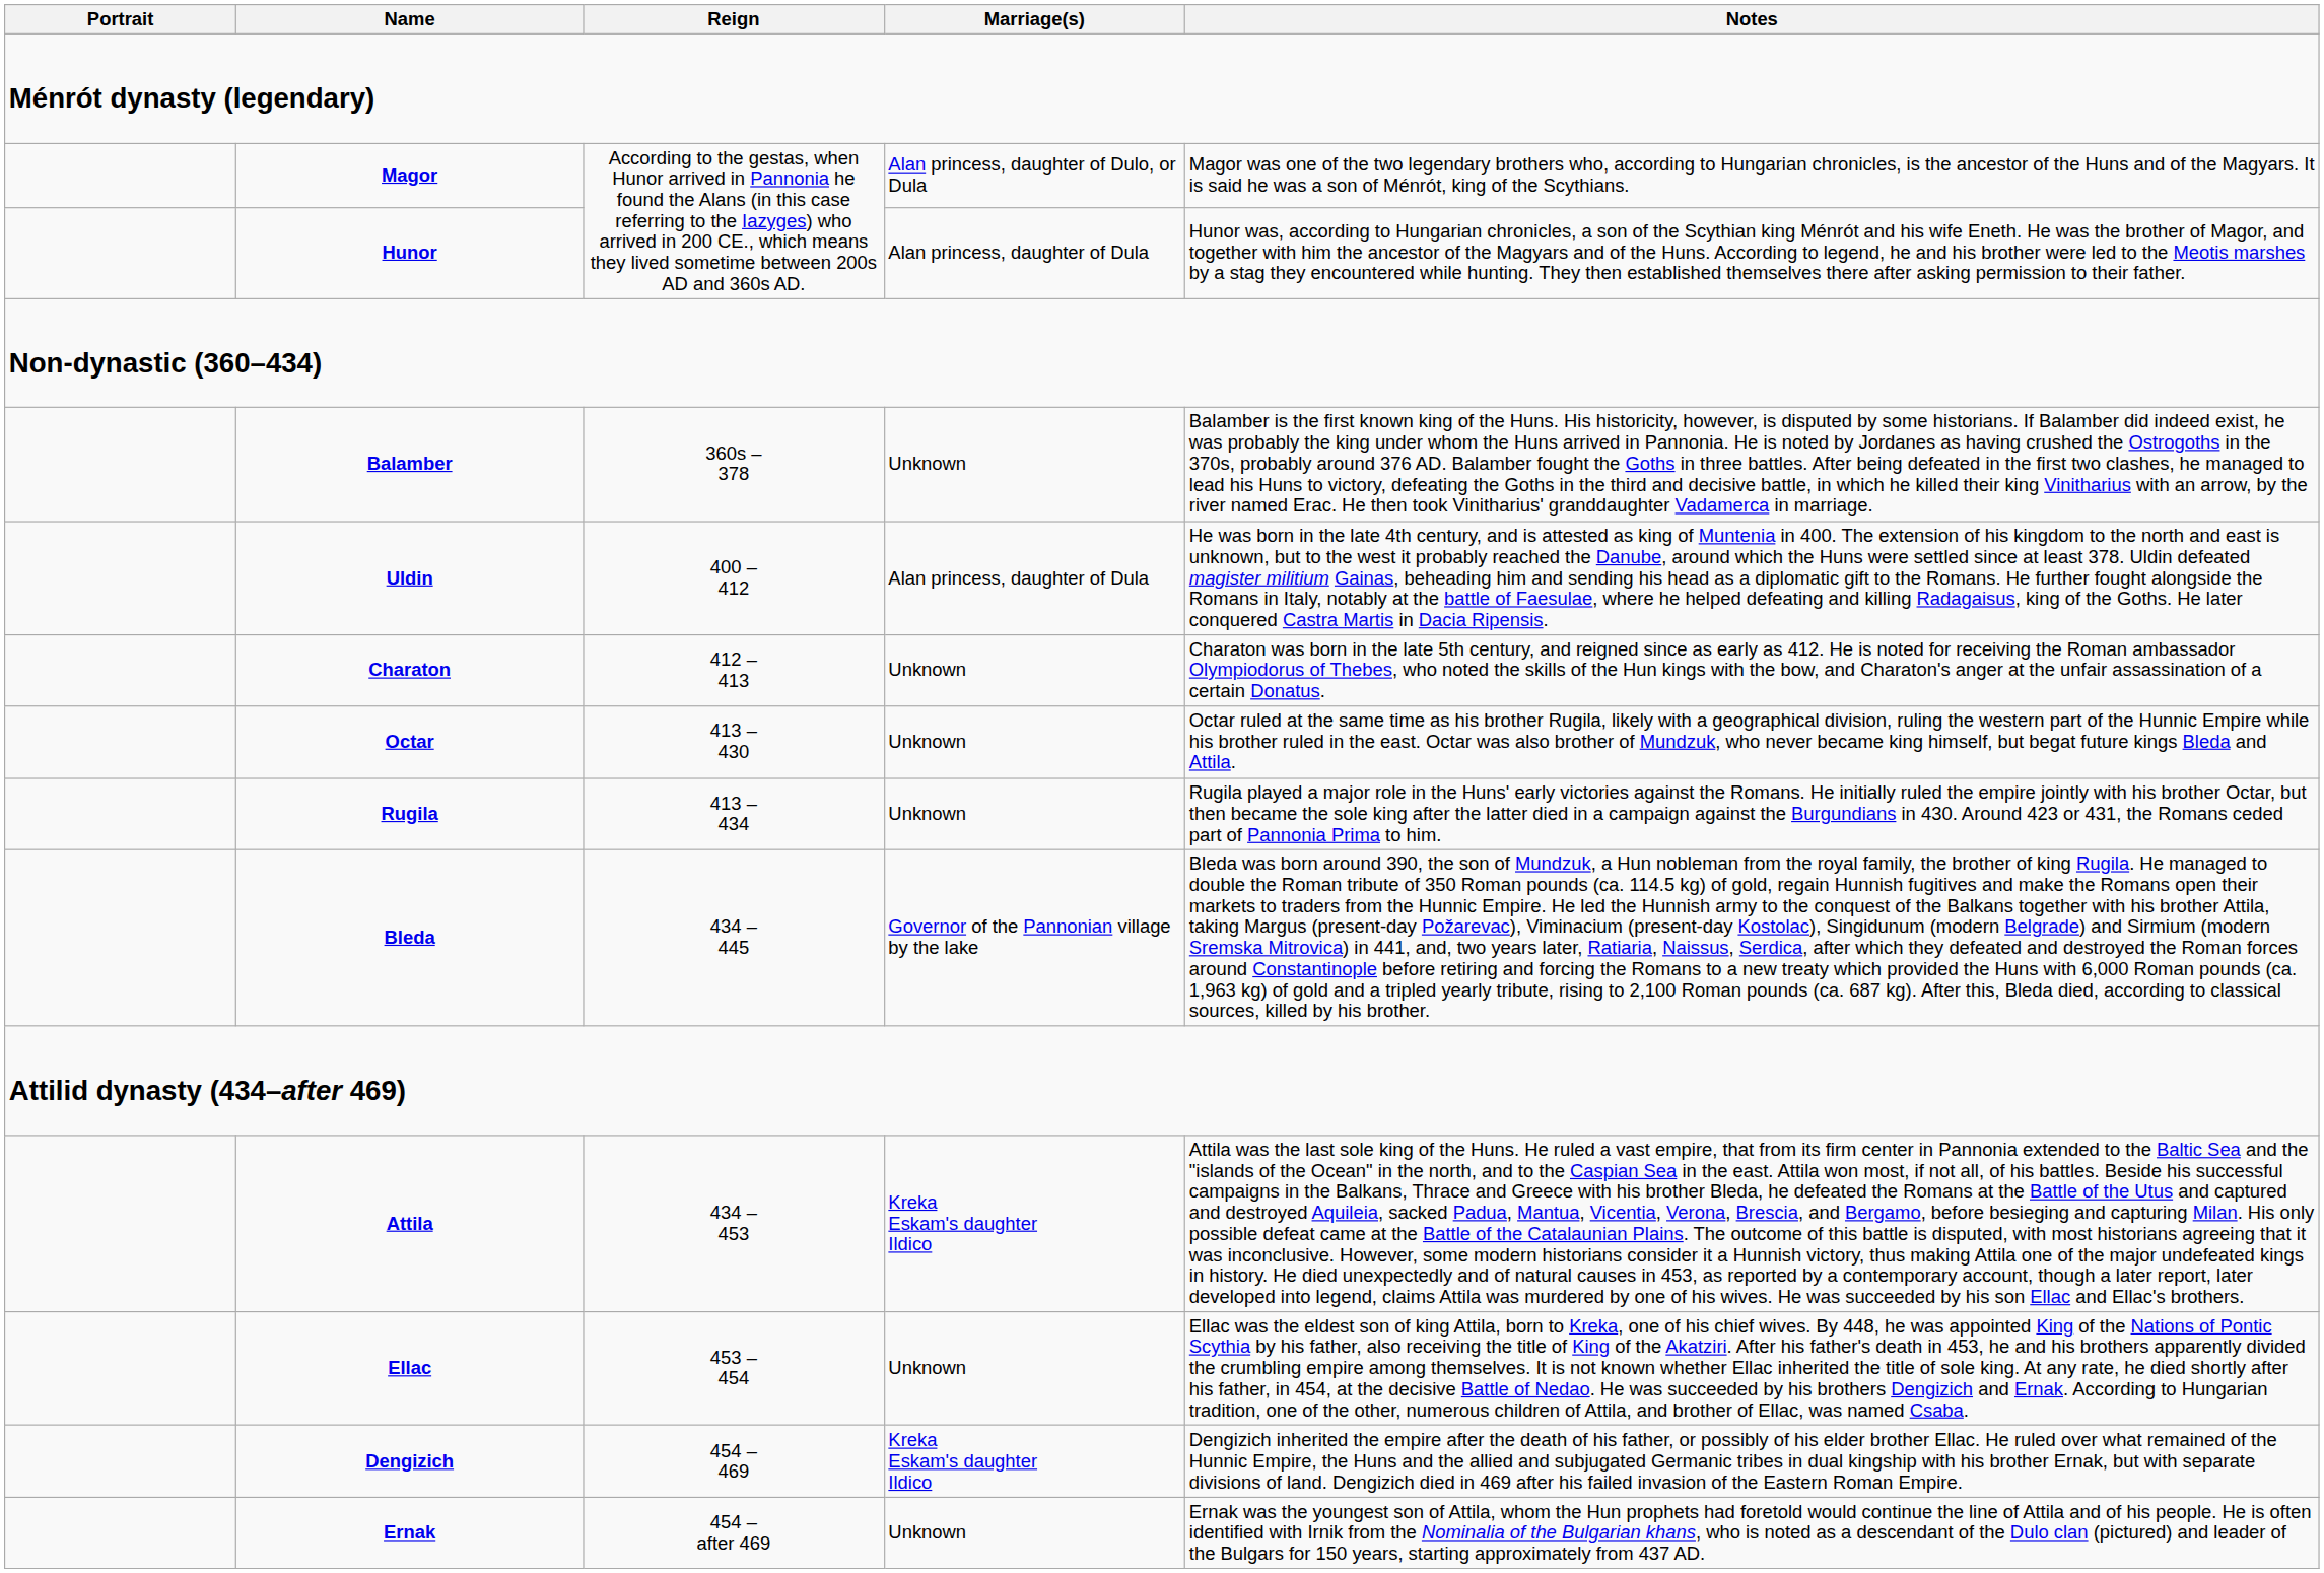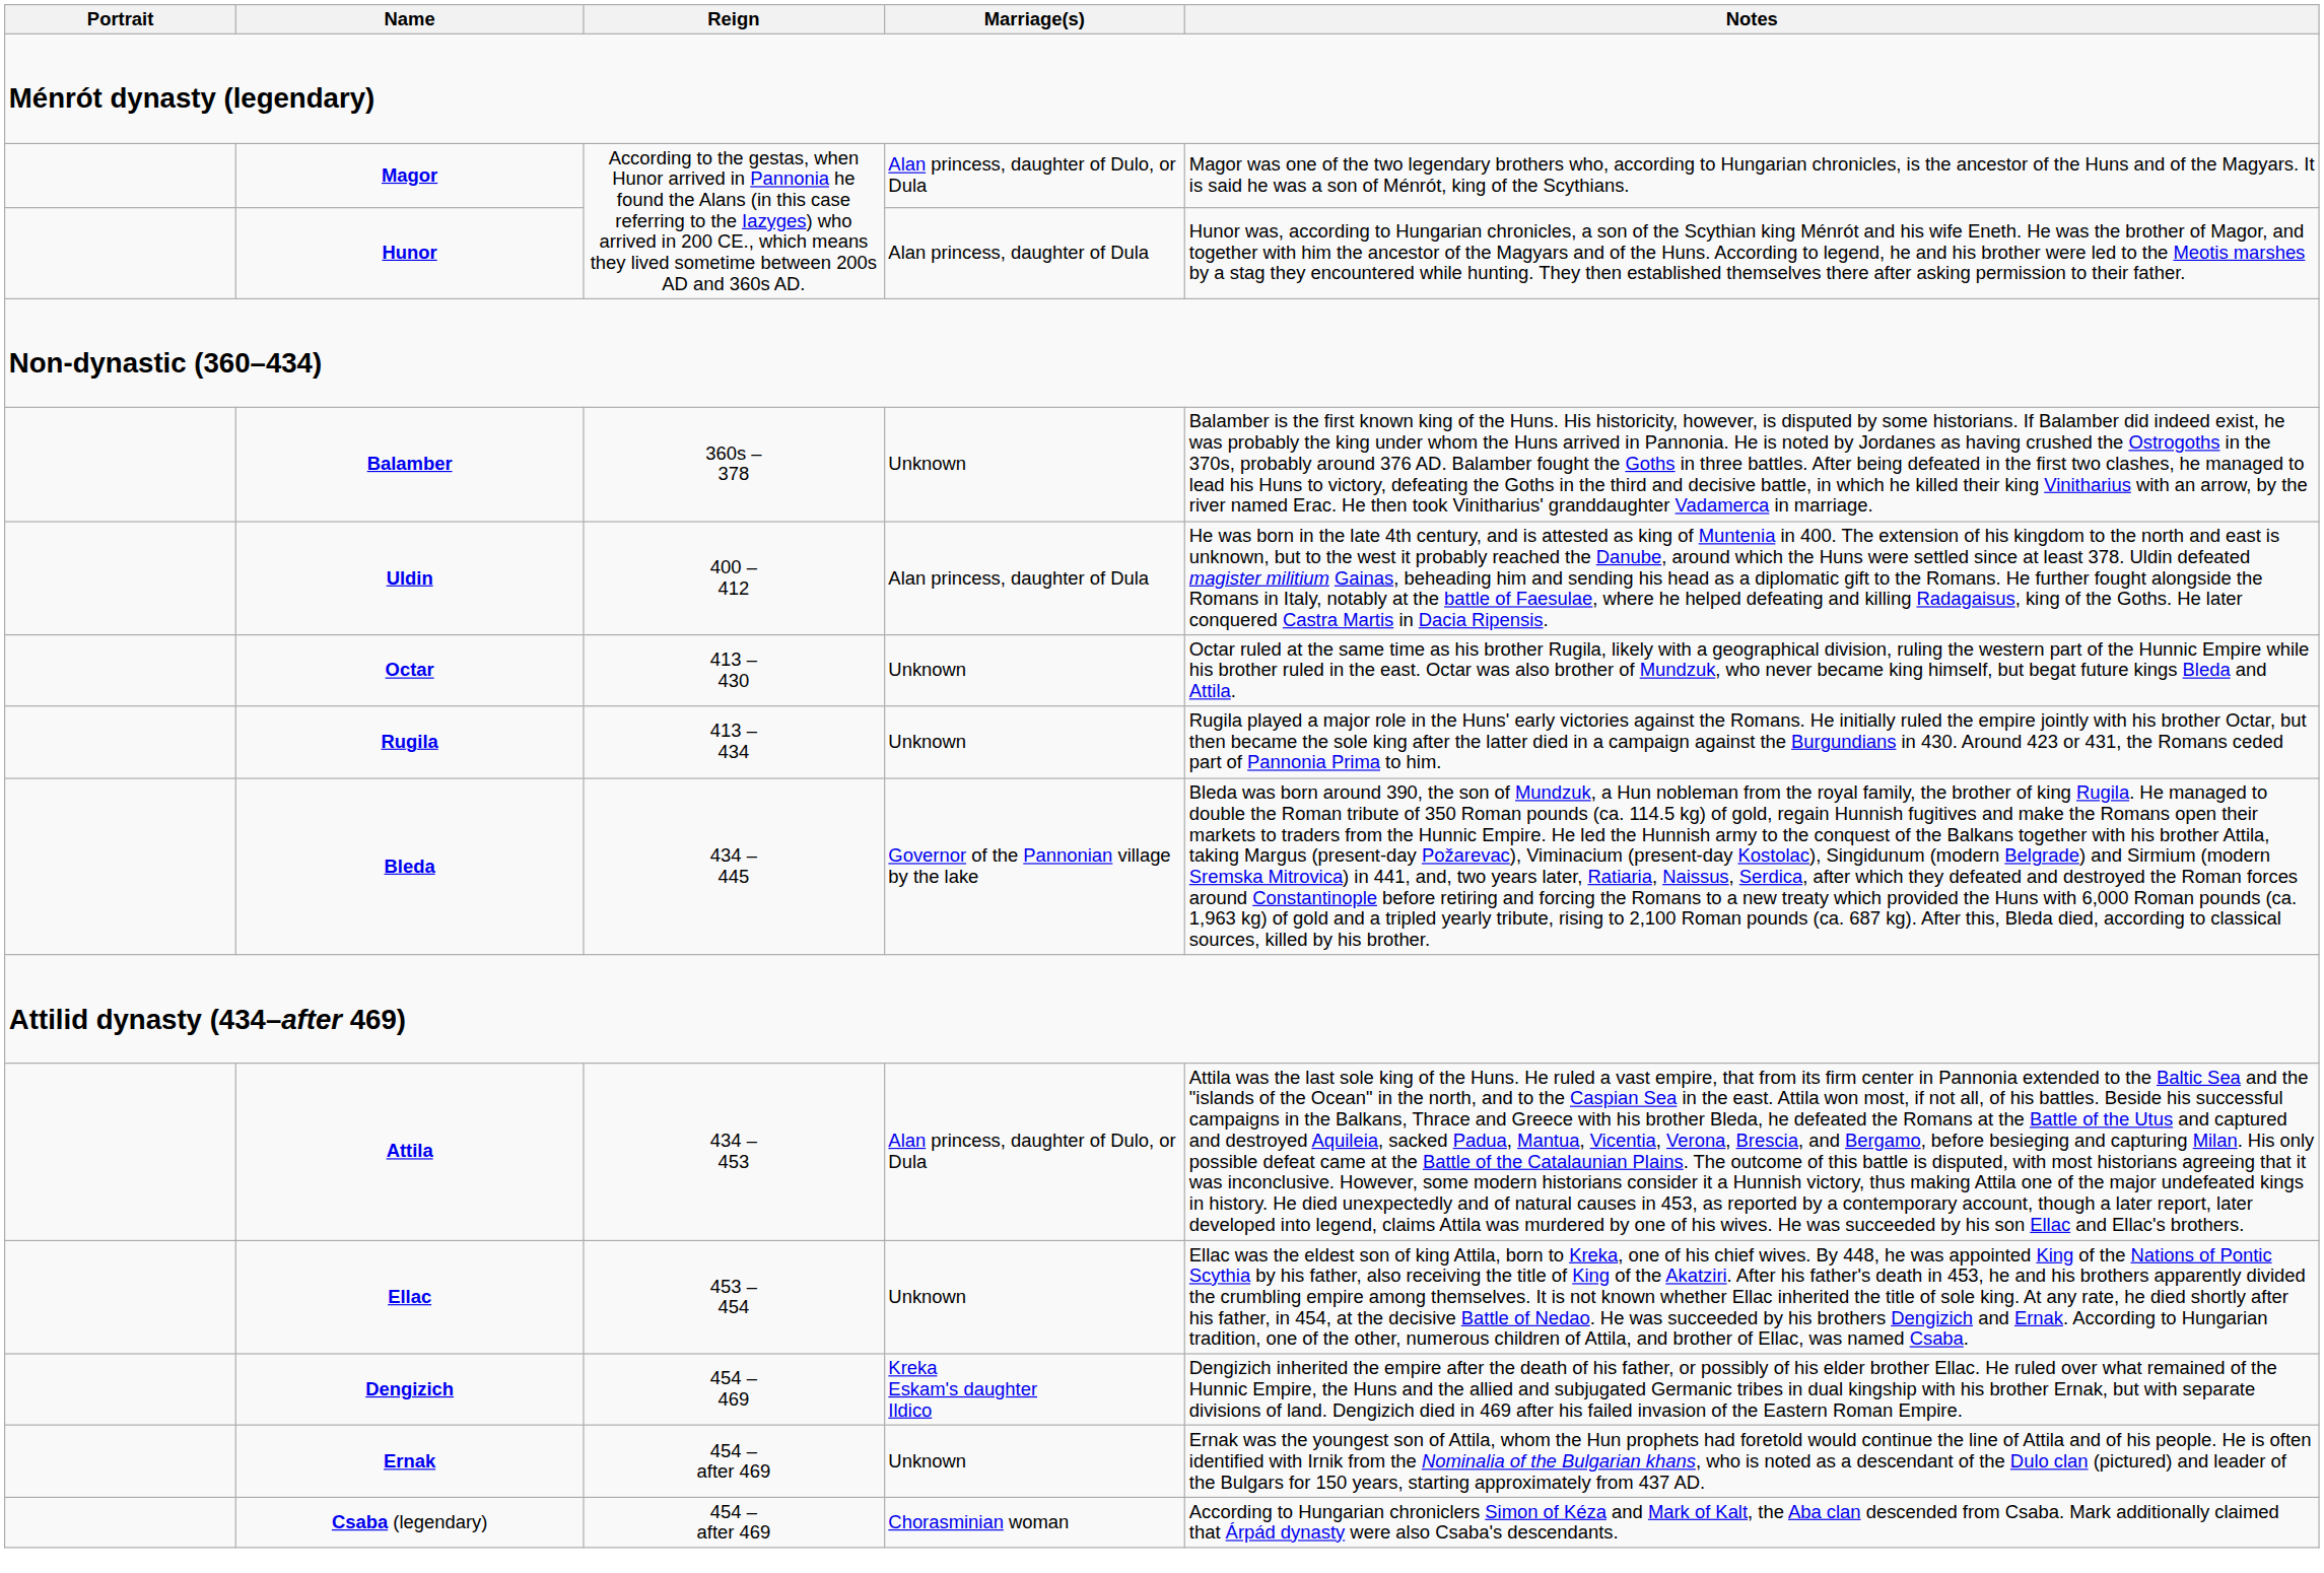- row: Charaton | 412 – 413 | Unknown | Charaton was born in the late 5th century, and reigned since as early as 412. He is noted for receiving the Roman ambassador Olympiodorus of Thebes, who noted the skills of the Hun kings with the bow, and Charaton's anger at the unfair assassination of a certain Donatus.
Attila | Marriage(s): Kreka Eskam's daughter Ildico -> Alan princess, daughter of Dulo, or Dula
+ row: Csaba (legendary) | 454 – after 469 | Chorasminian woman | According to Hungarian chroniclers Simon of Kéza and Mark of Kalt, the Aba clan descended from Csaba. Mark additionally claimed that Árpád dynasty were also Csaba's descendants.
